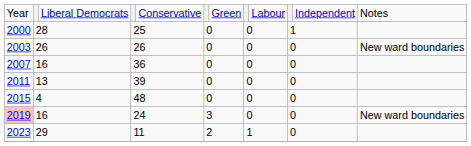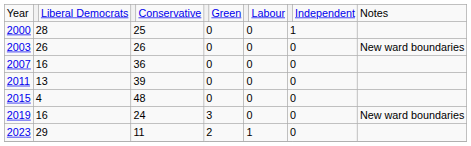2003 | column 1: lightyellow background -> no background
2019 | column 1: pink background -> no background
